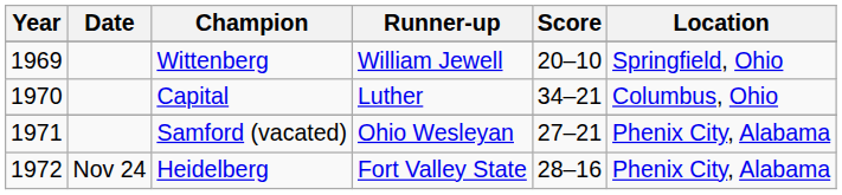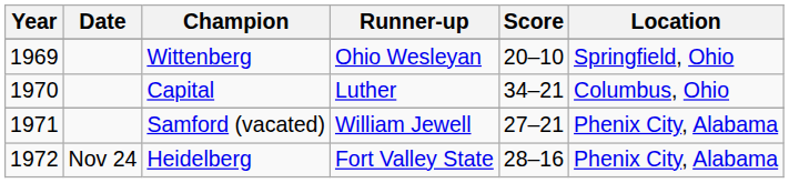Wittenberg | Runner-up: William Jewell -> Ohio Wesleyan
Samford (vacated) | Runner-up: Ohio Wesleyan -> William Jewell
